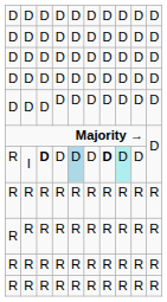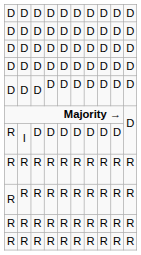I | column 3: bold -> normal
I | column 5: lightblue background -> no background
I | column 7: bold -> normal
I | column 8: paleturquoise background -> no background
